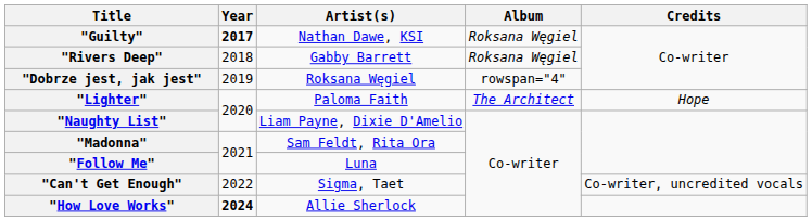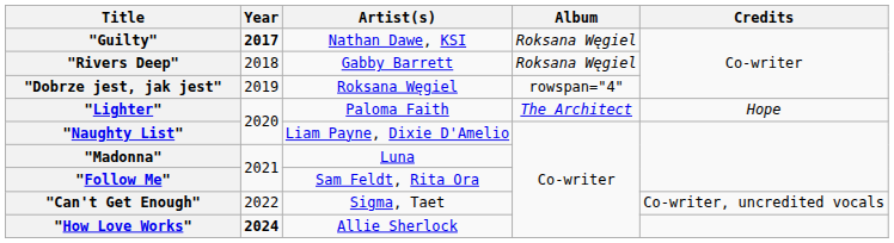"Madonna" | Artist(s): Sam Feldt, Rita Ora -> Luna
"Follow Me" | Artist(s): Luna -> Sam Feldt, Rita Ora
